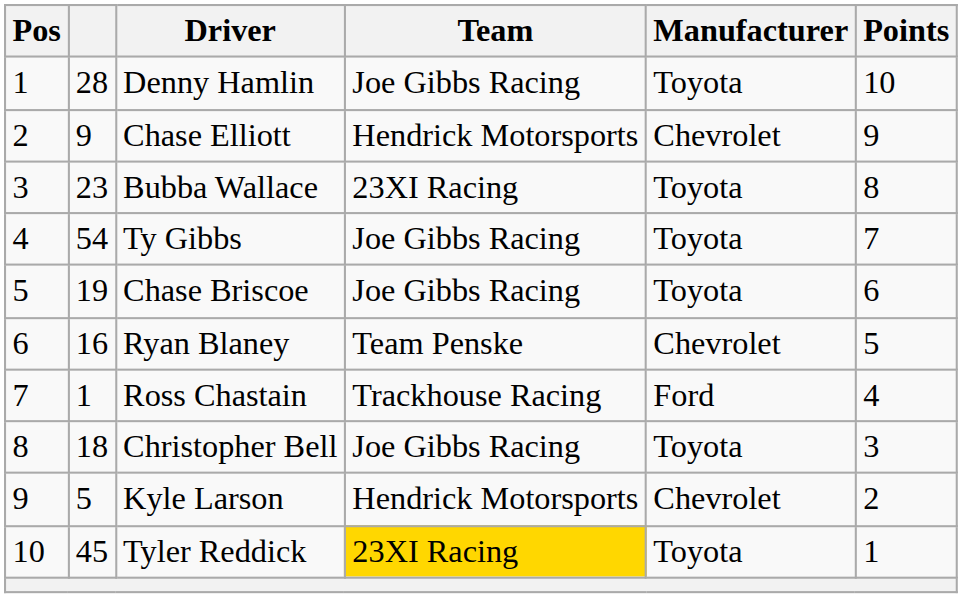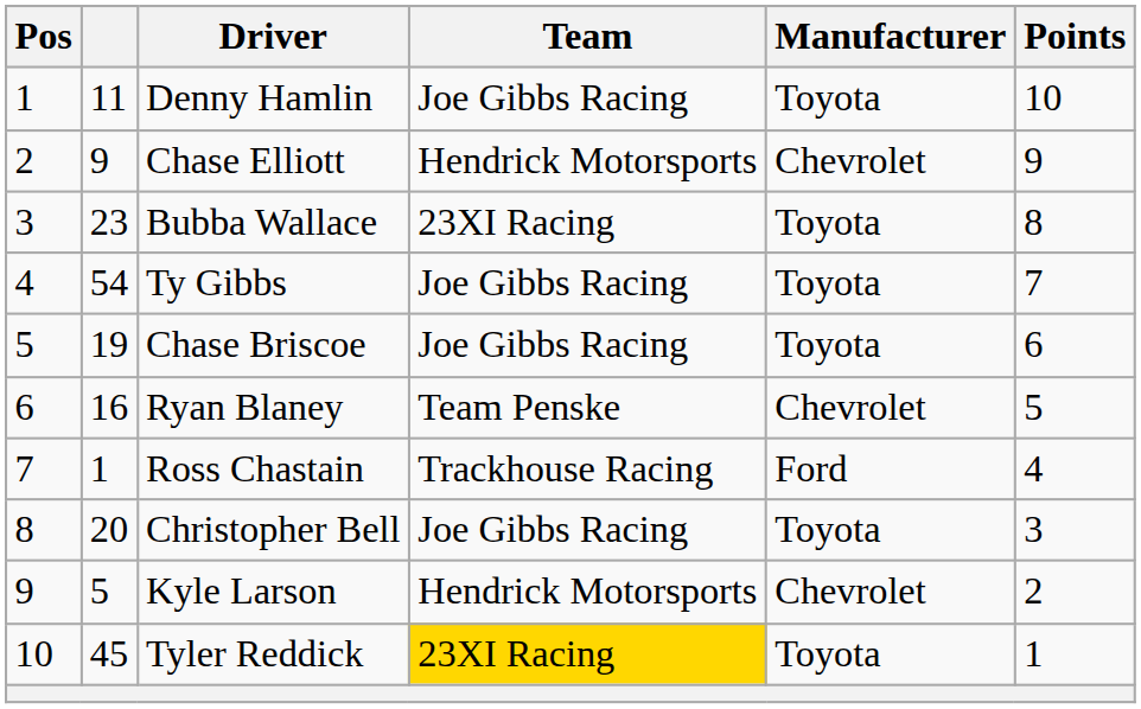Denny Hamlin | column 2: 28 -> 11
Christopher Bell | column 2: 18 -> 20
